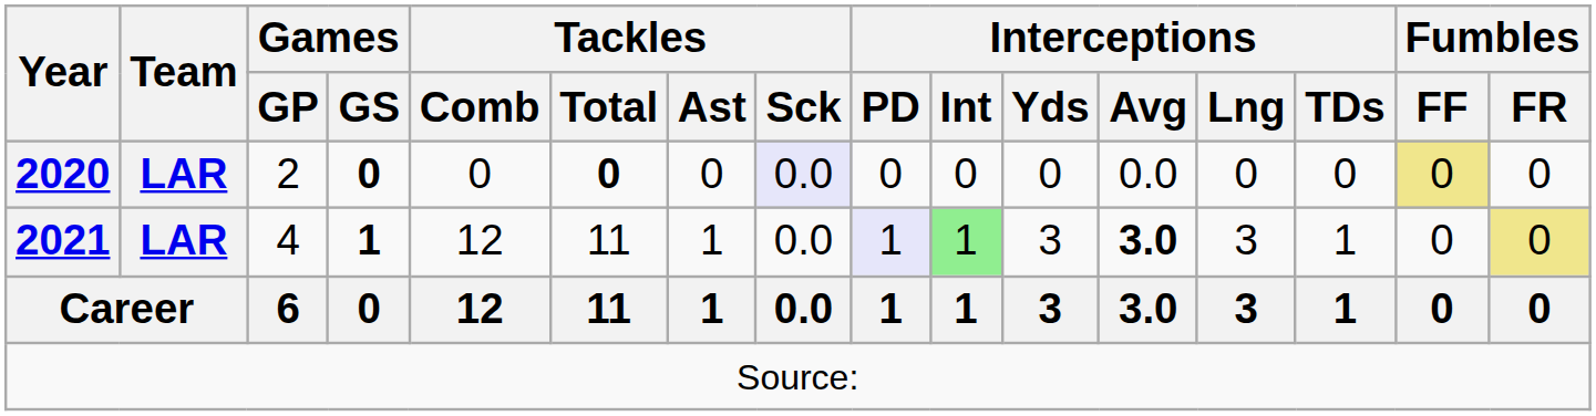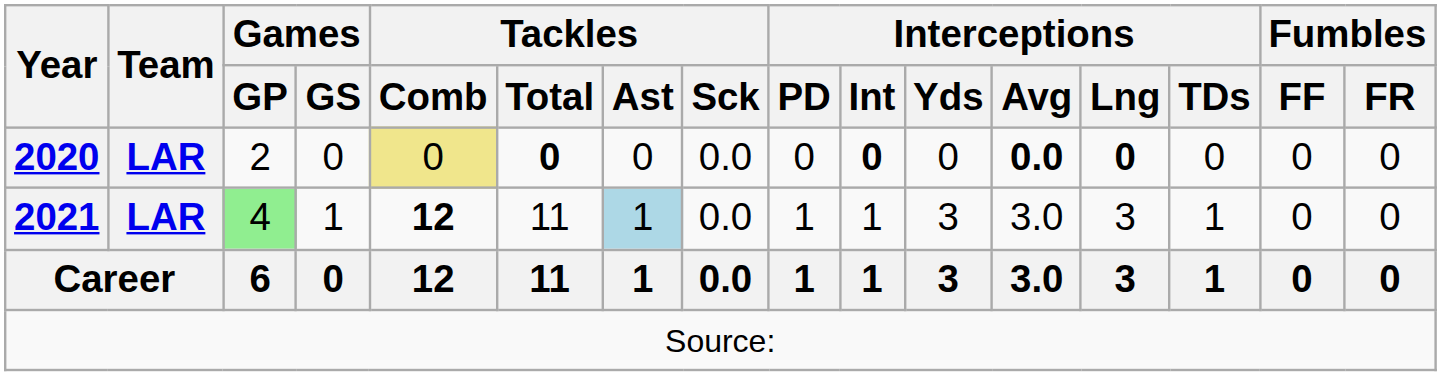2020 | Games / GS: bold -> normal
2020 | Tackles / Comb: no background -> khaki background
2020 | Tackles / Sck: lavender background -> no background
2020 | Interceptions / Int: normal -> bold
2020 | Interceptions / Avg: normal -> bold
2020 | Interceptions / Lng: normal -> bold
2020 | Fumbles / FF: khaki background -> no background
2021 | Games / GP: no background -> lightgreen background
2021 | Games / GS: bold -> normal
2021 | Tackles / Comb: normal -> bold
2021 | Tackles / Ast: no background -> lightblue background
2021 | Interceptions / PD: lavender background -> no background
2021 | Interceptions / Int: lightgreen background -> no background
2021 | Interceptions / Avg: bold -> normal
2021 | Fumbles / FR: khaki background -> no background
